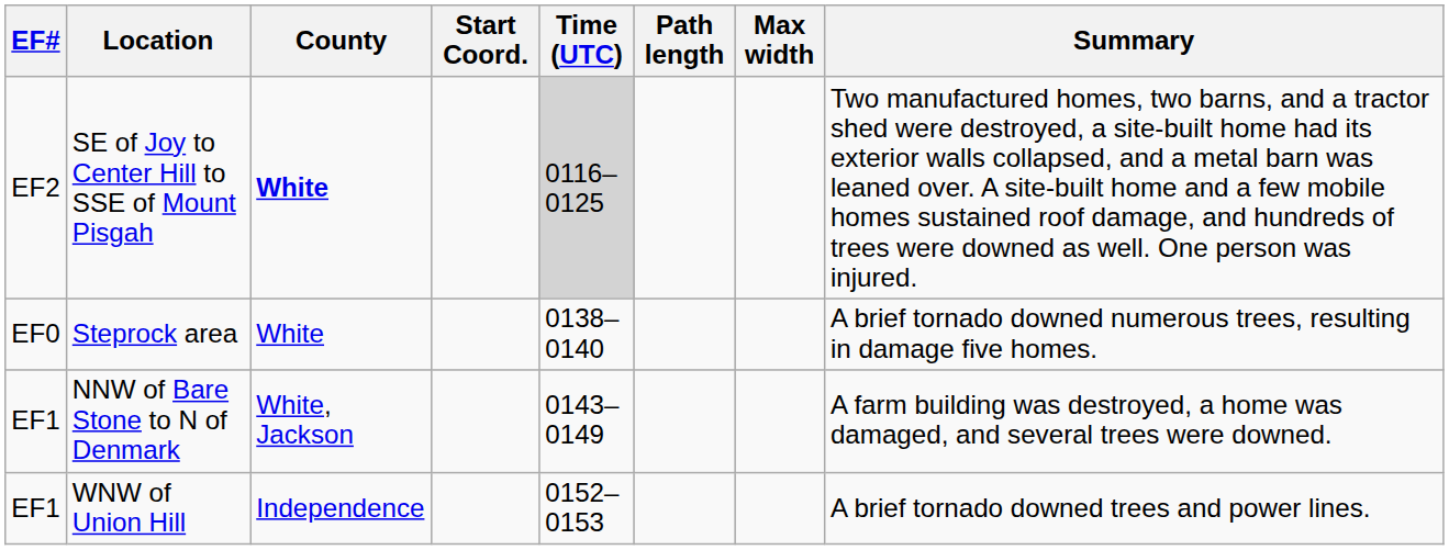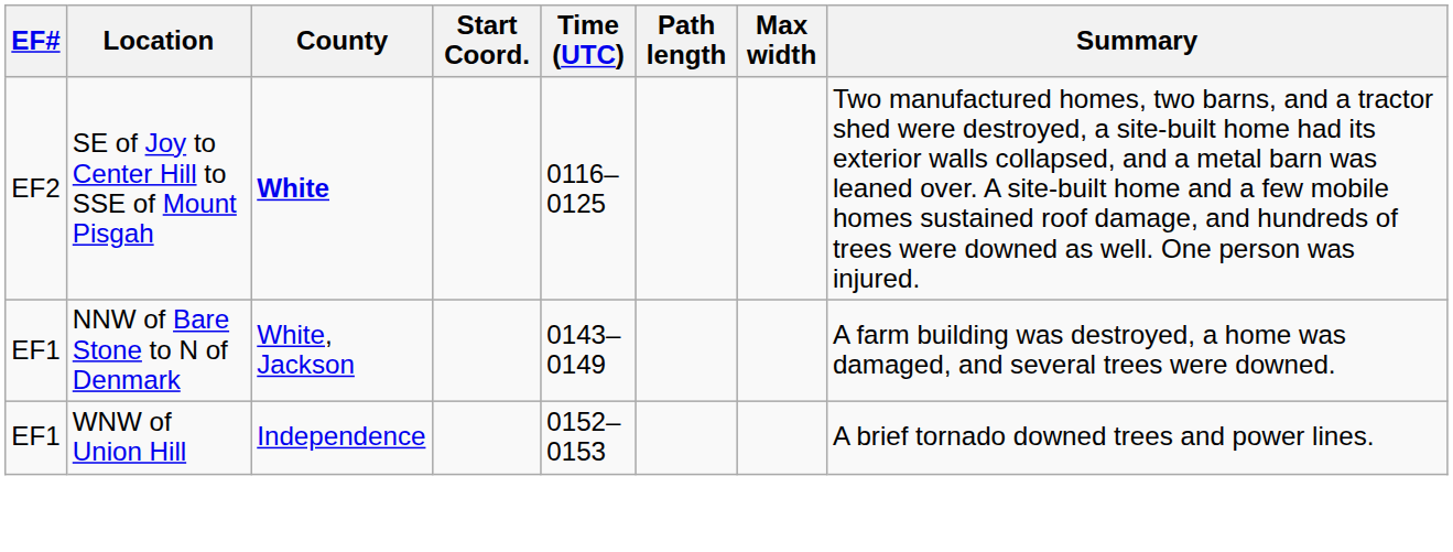SE of Joy to Center Hill to SSE of Mount Pisgah | Time (UTC): lightgrey background -> no background
- row: EF0 | Steprock area | White | 0138–0140 | A brief tornado downed numerous trees, resulting in damage five homes.
